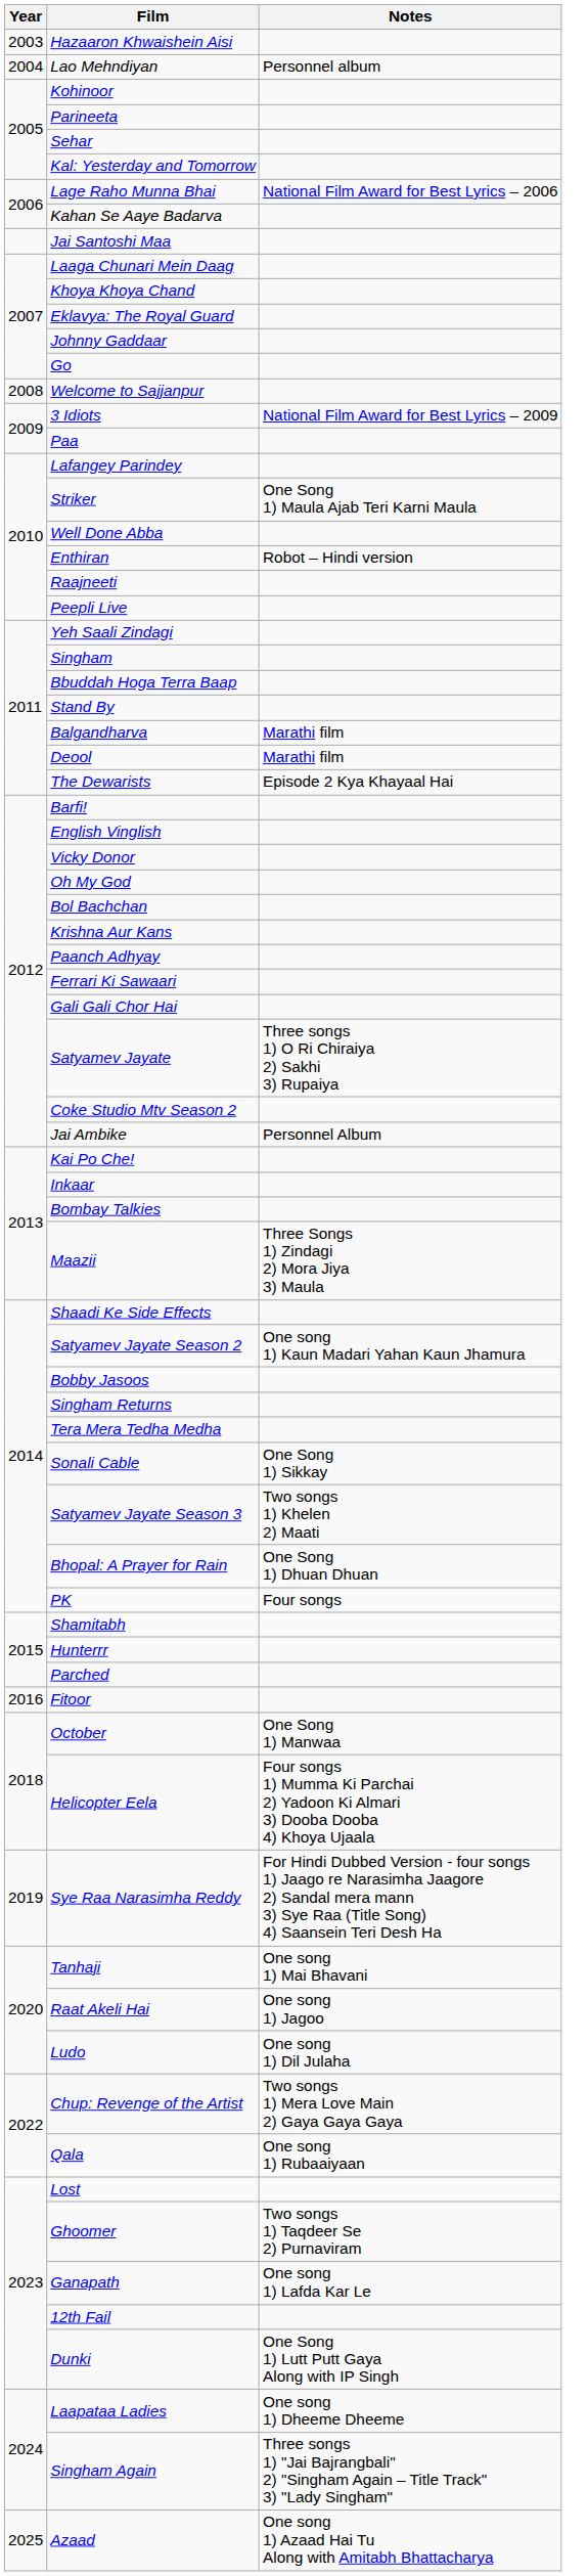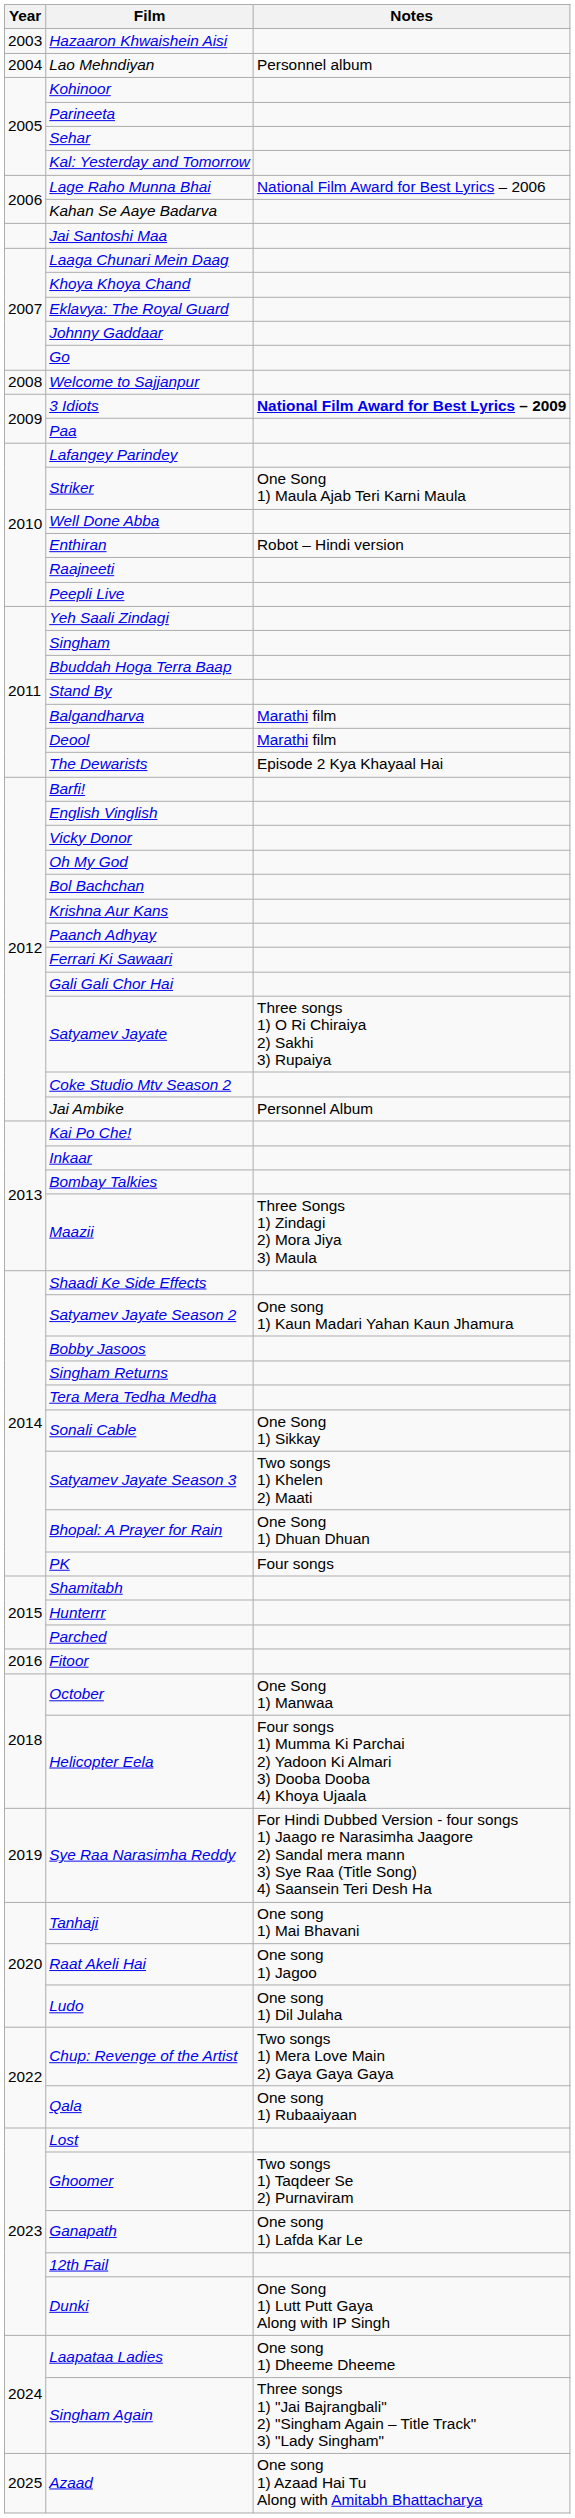3 Idiots | Notes: normal -> bold
